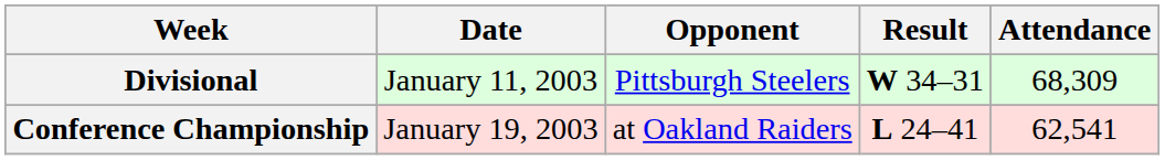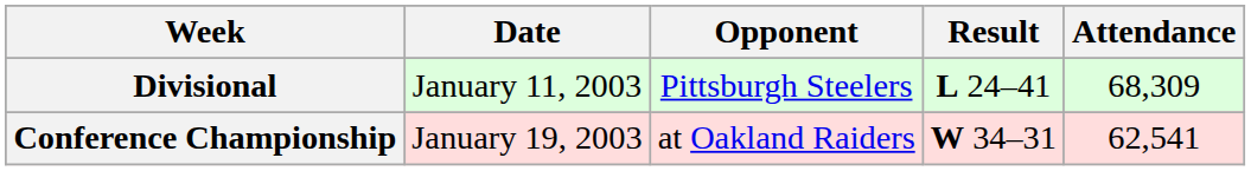Divisional | Result: W 34–31 -> L 24–41
Conference Championship | Result: L 24–41 -> W 34–31
